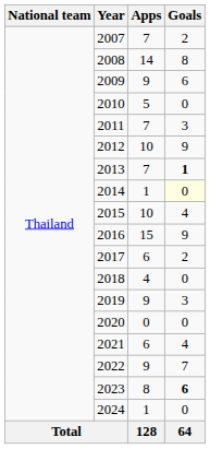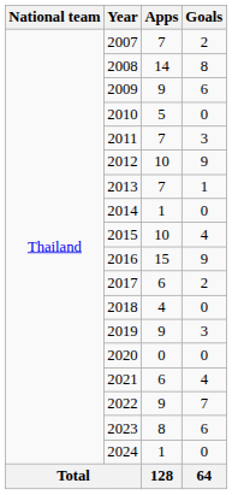2013 | Goals: bold -> normal
2014 | Goals: lightyellow background -> no background
2023 | Goals: bold -> normal
